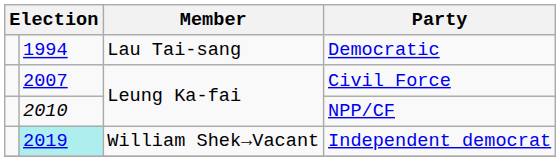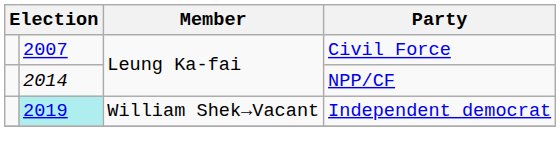- row: 1994 | Lau Tai-sang | Democratic
NPP/CF | column 2: 2010 -> 2014
